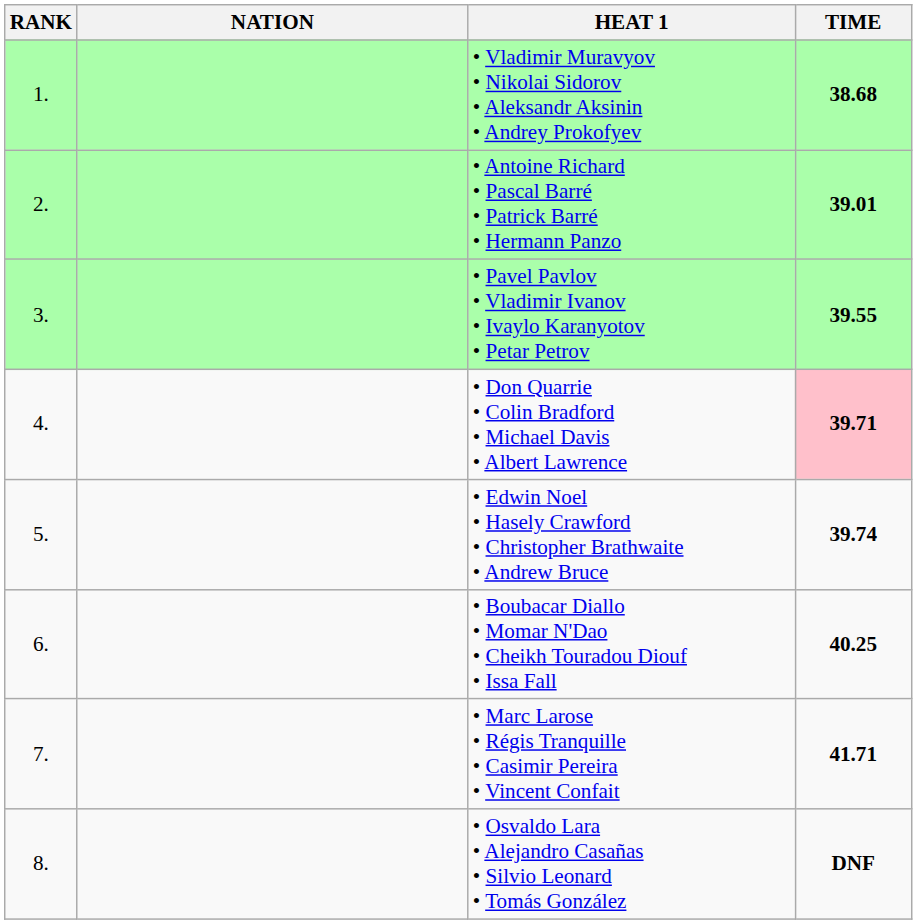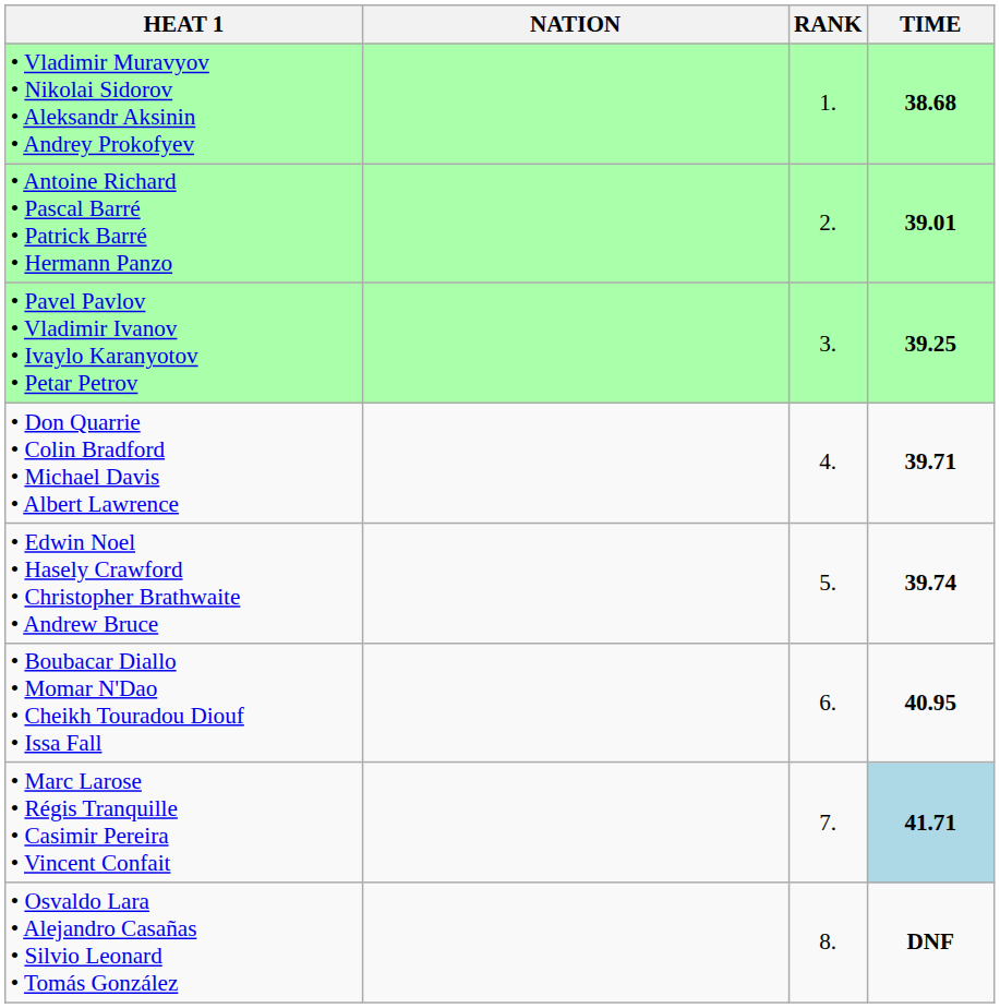columns swapped: RANK <-> HEAT 1
row 4 | TIME: 39.55 -> 39.25
row 5 | TIME: pink background -> no background
row 7 | TIME: 40.25 -> 40.95
row 8 | TIME: no background -> lightblue background
